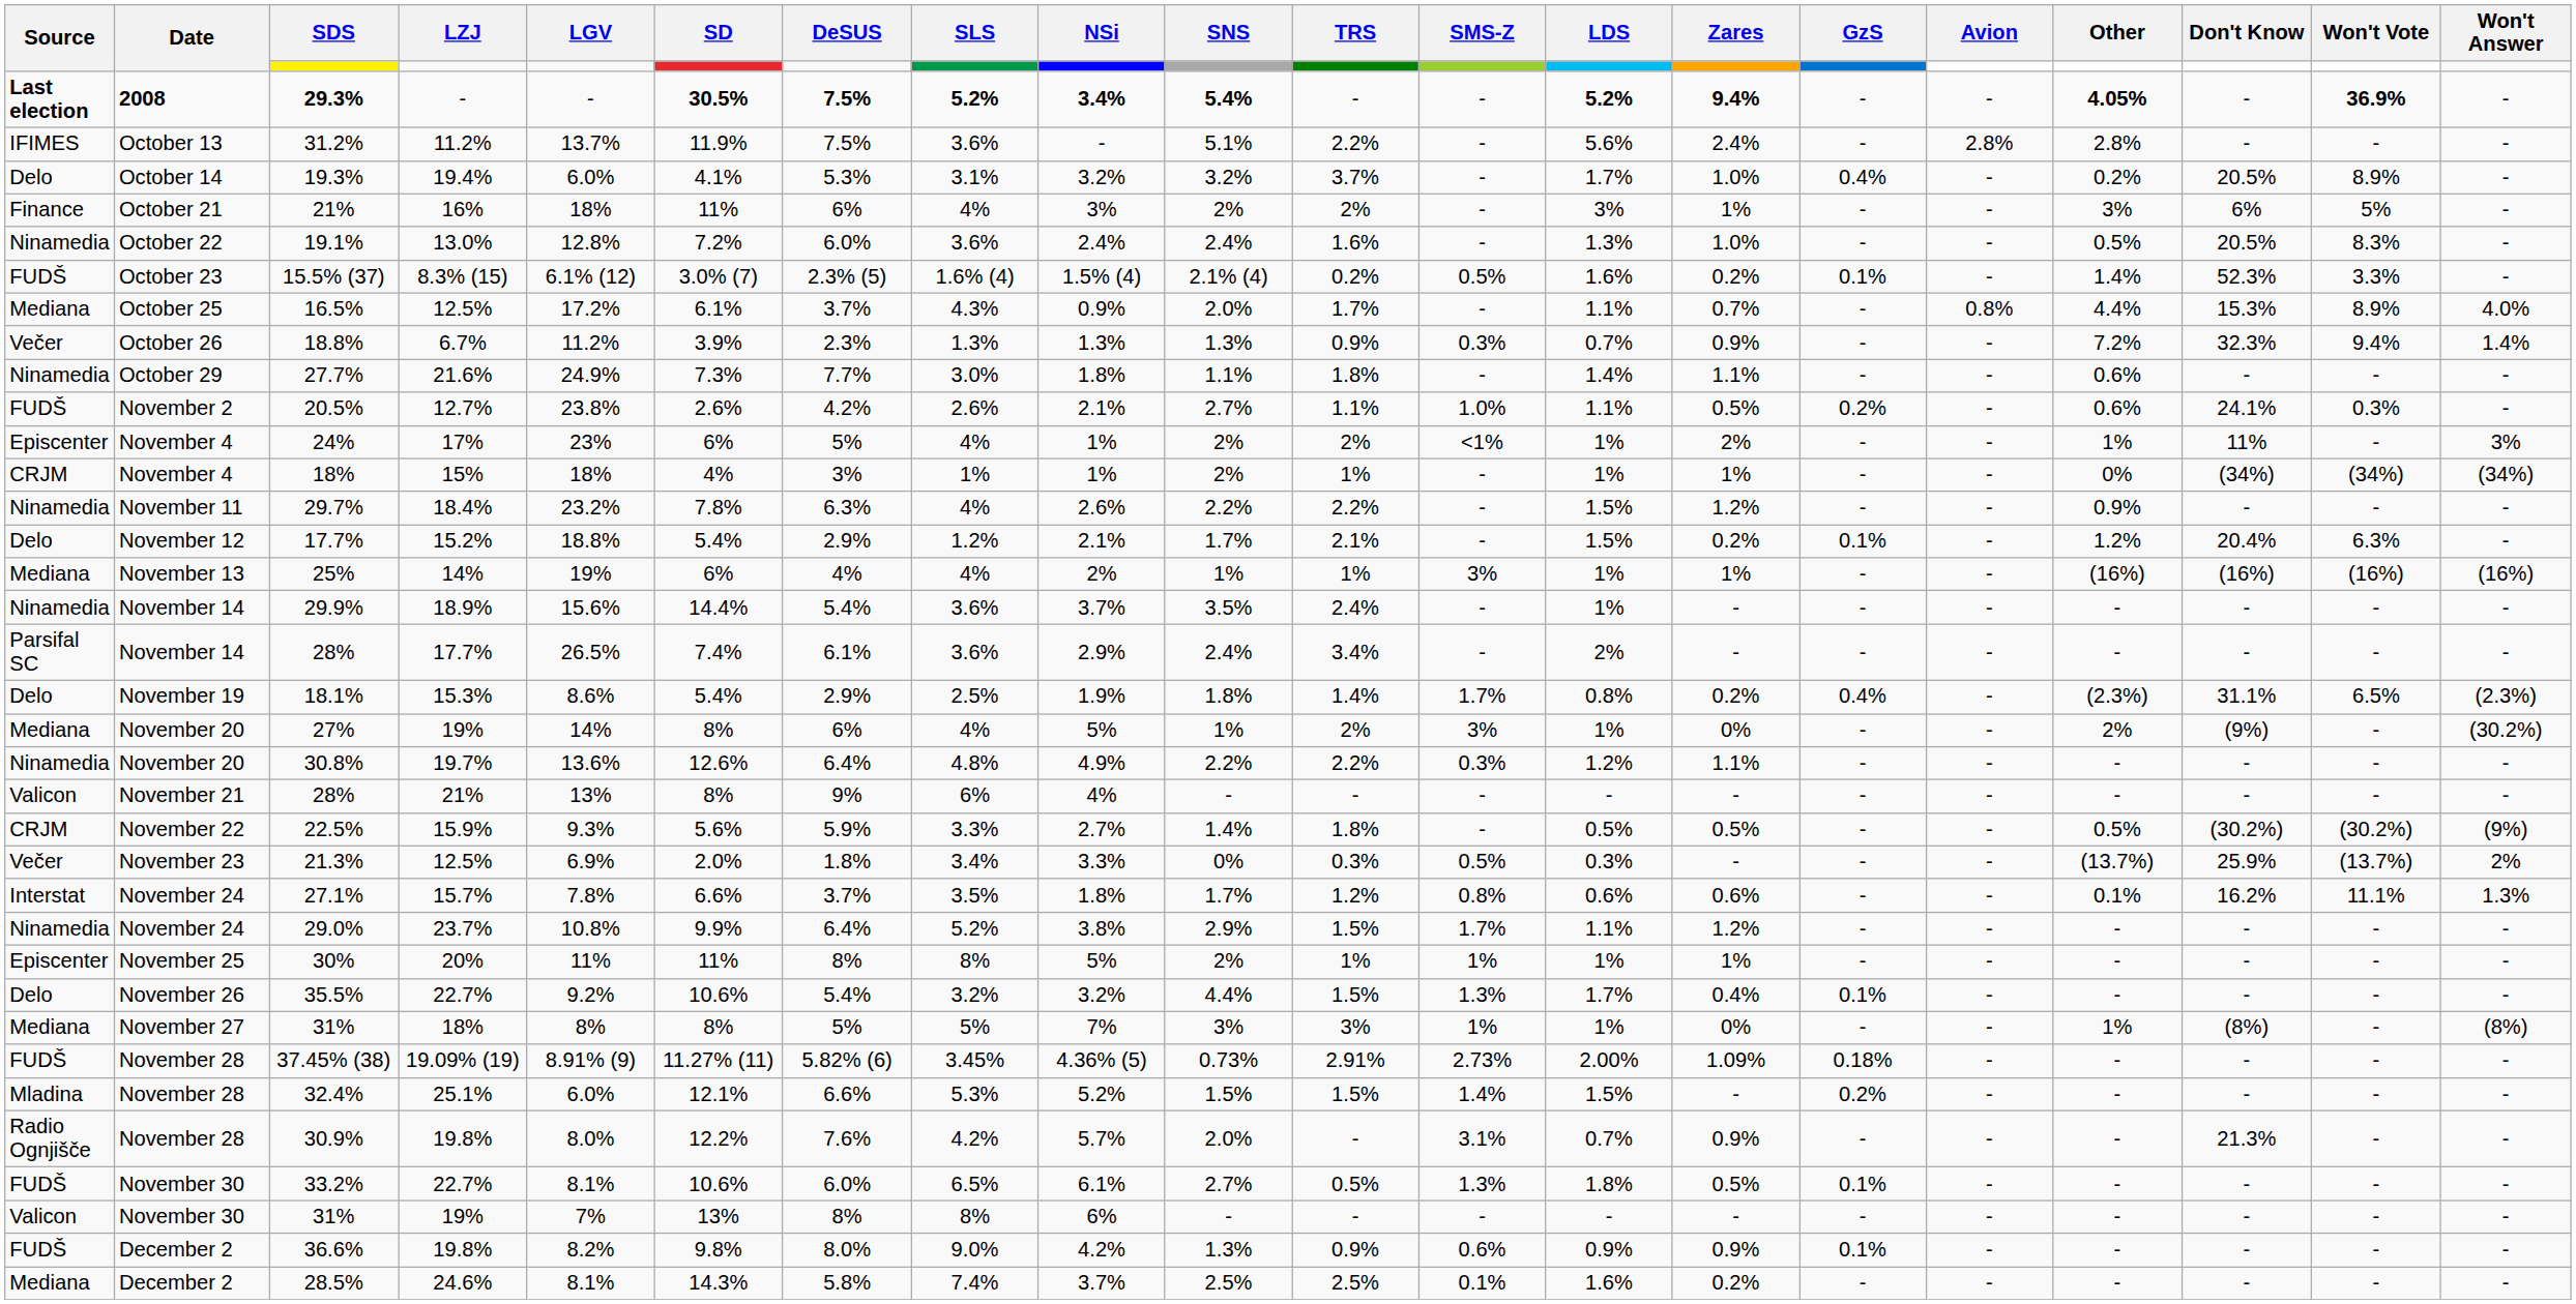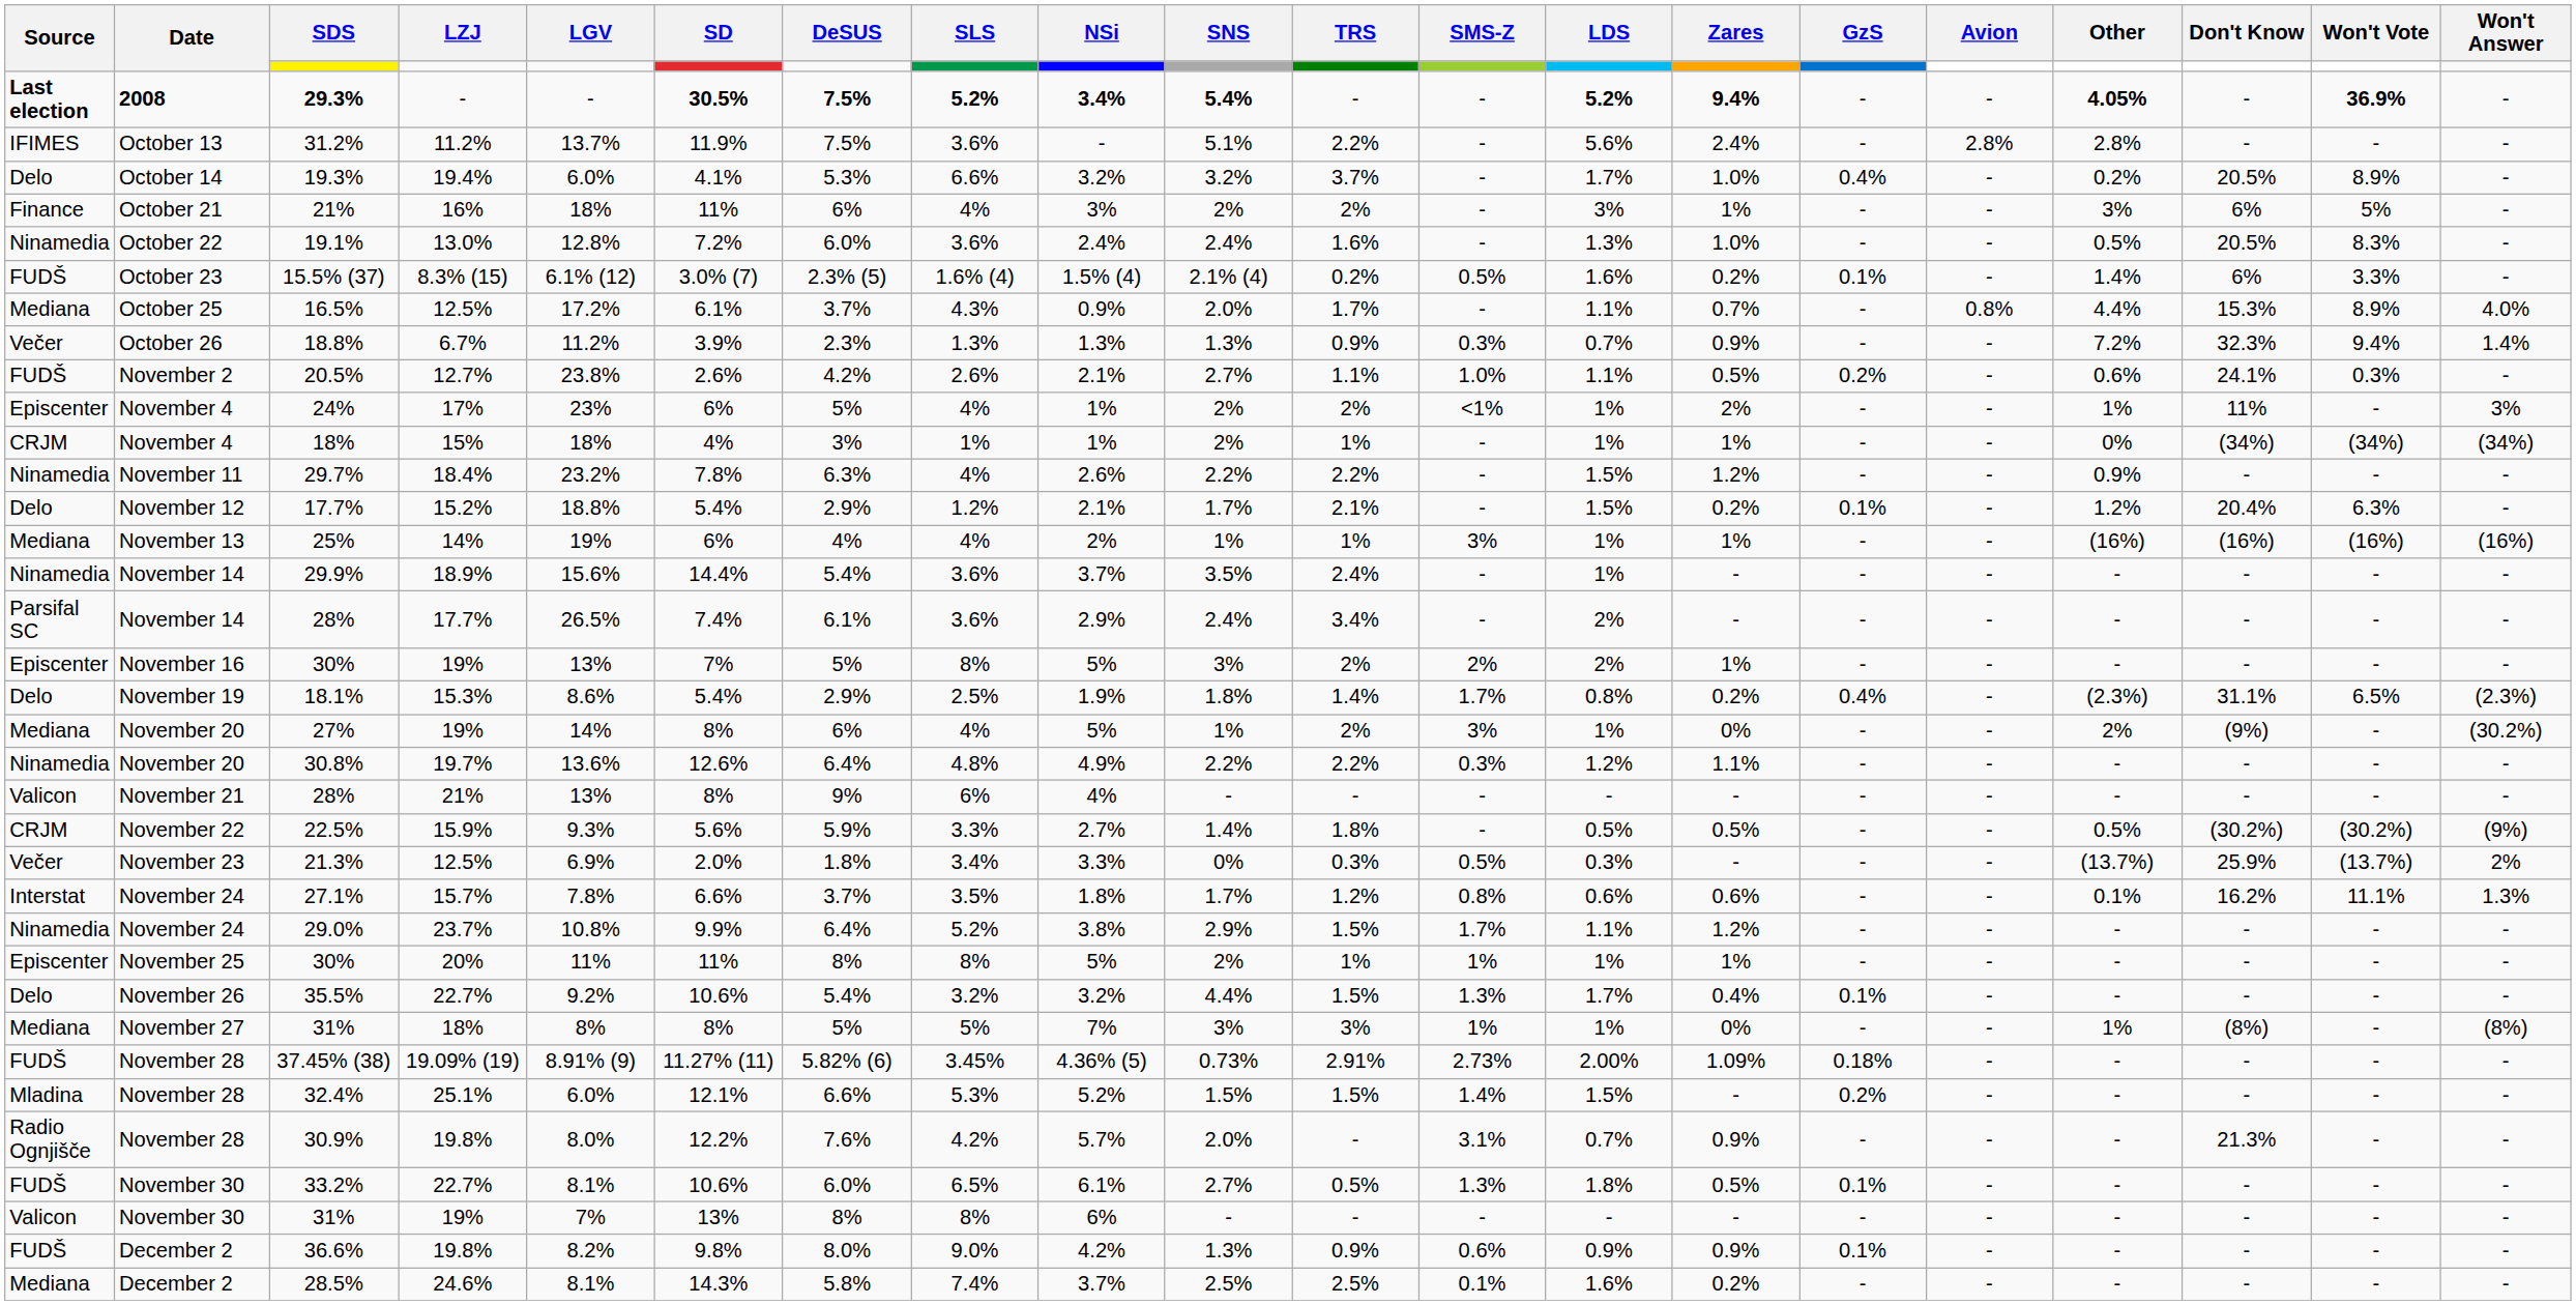19.3% | SLS: 3.1% -> 6.6%
15.5% (37) | Don't Know: 52.3% -> 6%
- row: Ninamedia | October 29 | 27.7% | 21.6% | 24.9% | 7.3% | 7.7% | 3.0% | 1.8% | 1.1% | 1.8% | - | 1.4% | 1.1% | - | - | 0.6% | - | - | -
+ row: Episcenter | November 16 | 30% | 19% | 13% | 7% | 5% | 8% | 5% | 3% | 2% | 2% | 2% | 1% | - | - | - | - | - | -
